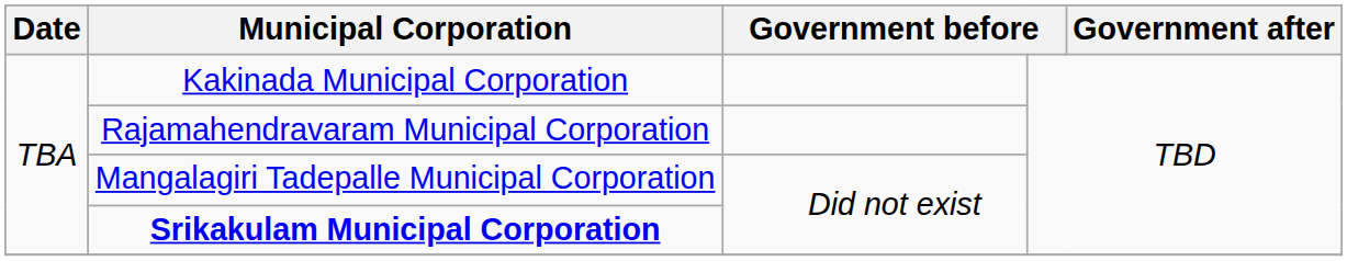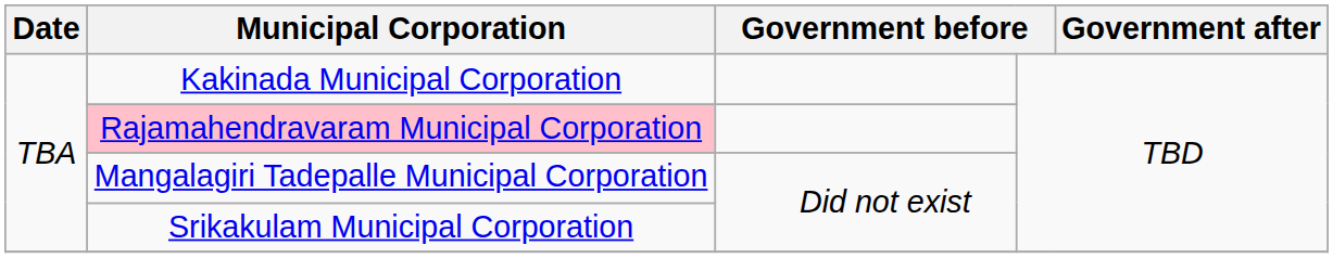Rajamahendravaram Municipal Corporation | Municipal Corporation: no background -> pink background
Srikakulam Municipal Corporation | Municipal Corporation: bold -> normal
